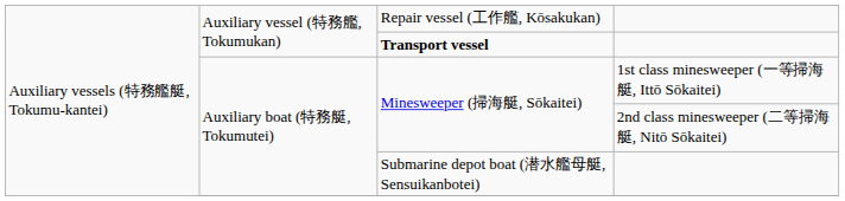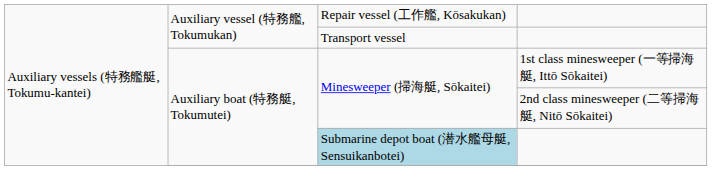Transport vessel | column 3: bold -> normal
Submarine depot boat (潜水艦母艇, Sensuikanbotei) | column 3: no background -> lightblue background
